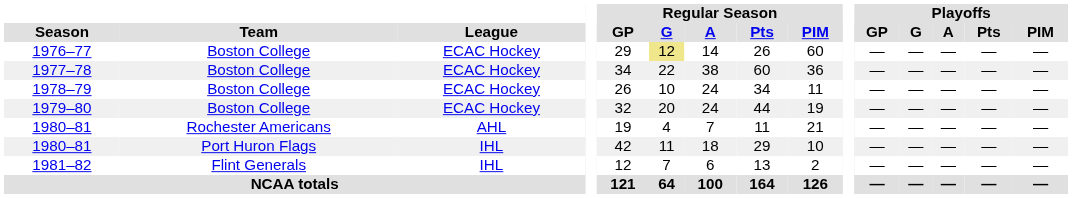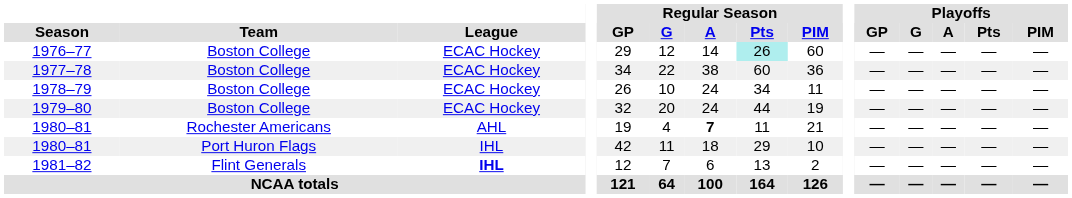1976–77 | Regular Season / G: khaki background -> no background
1976–77 | Regular Season / Pts: no background -> paleturquoise background
1980–81 / Rochester Americans | Regular Season / A: normal -> bold
1981–82 | League: normal -> bold
